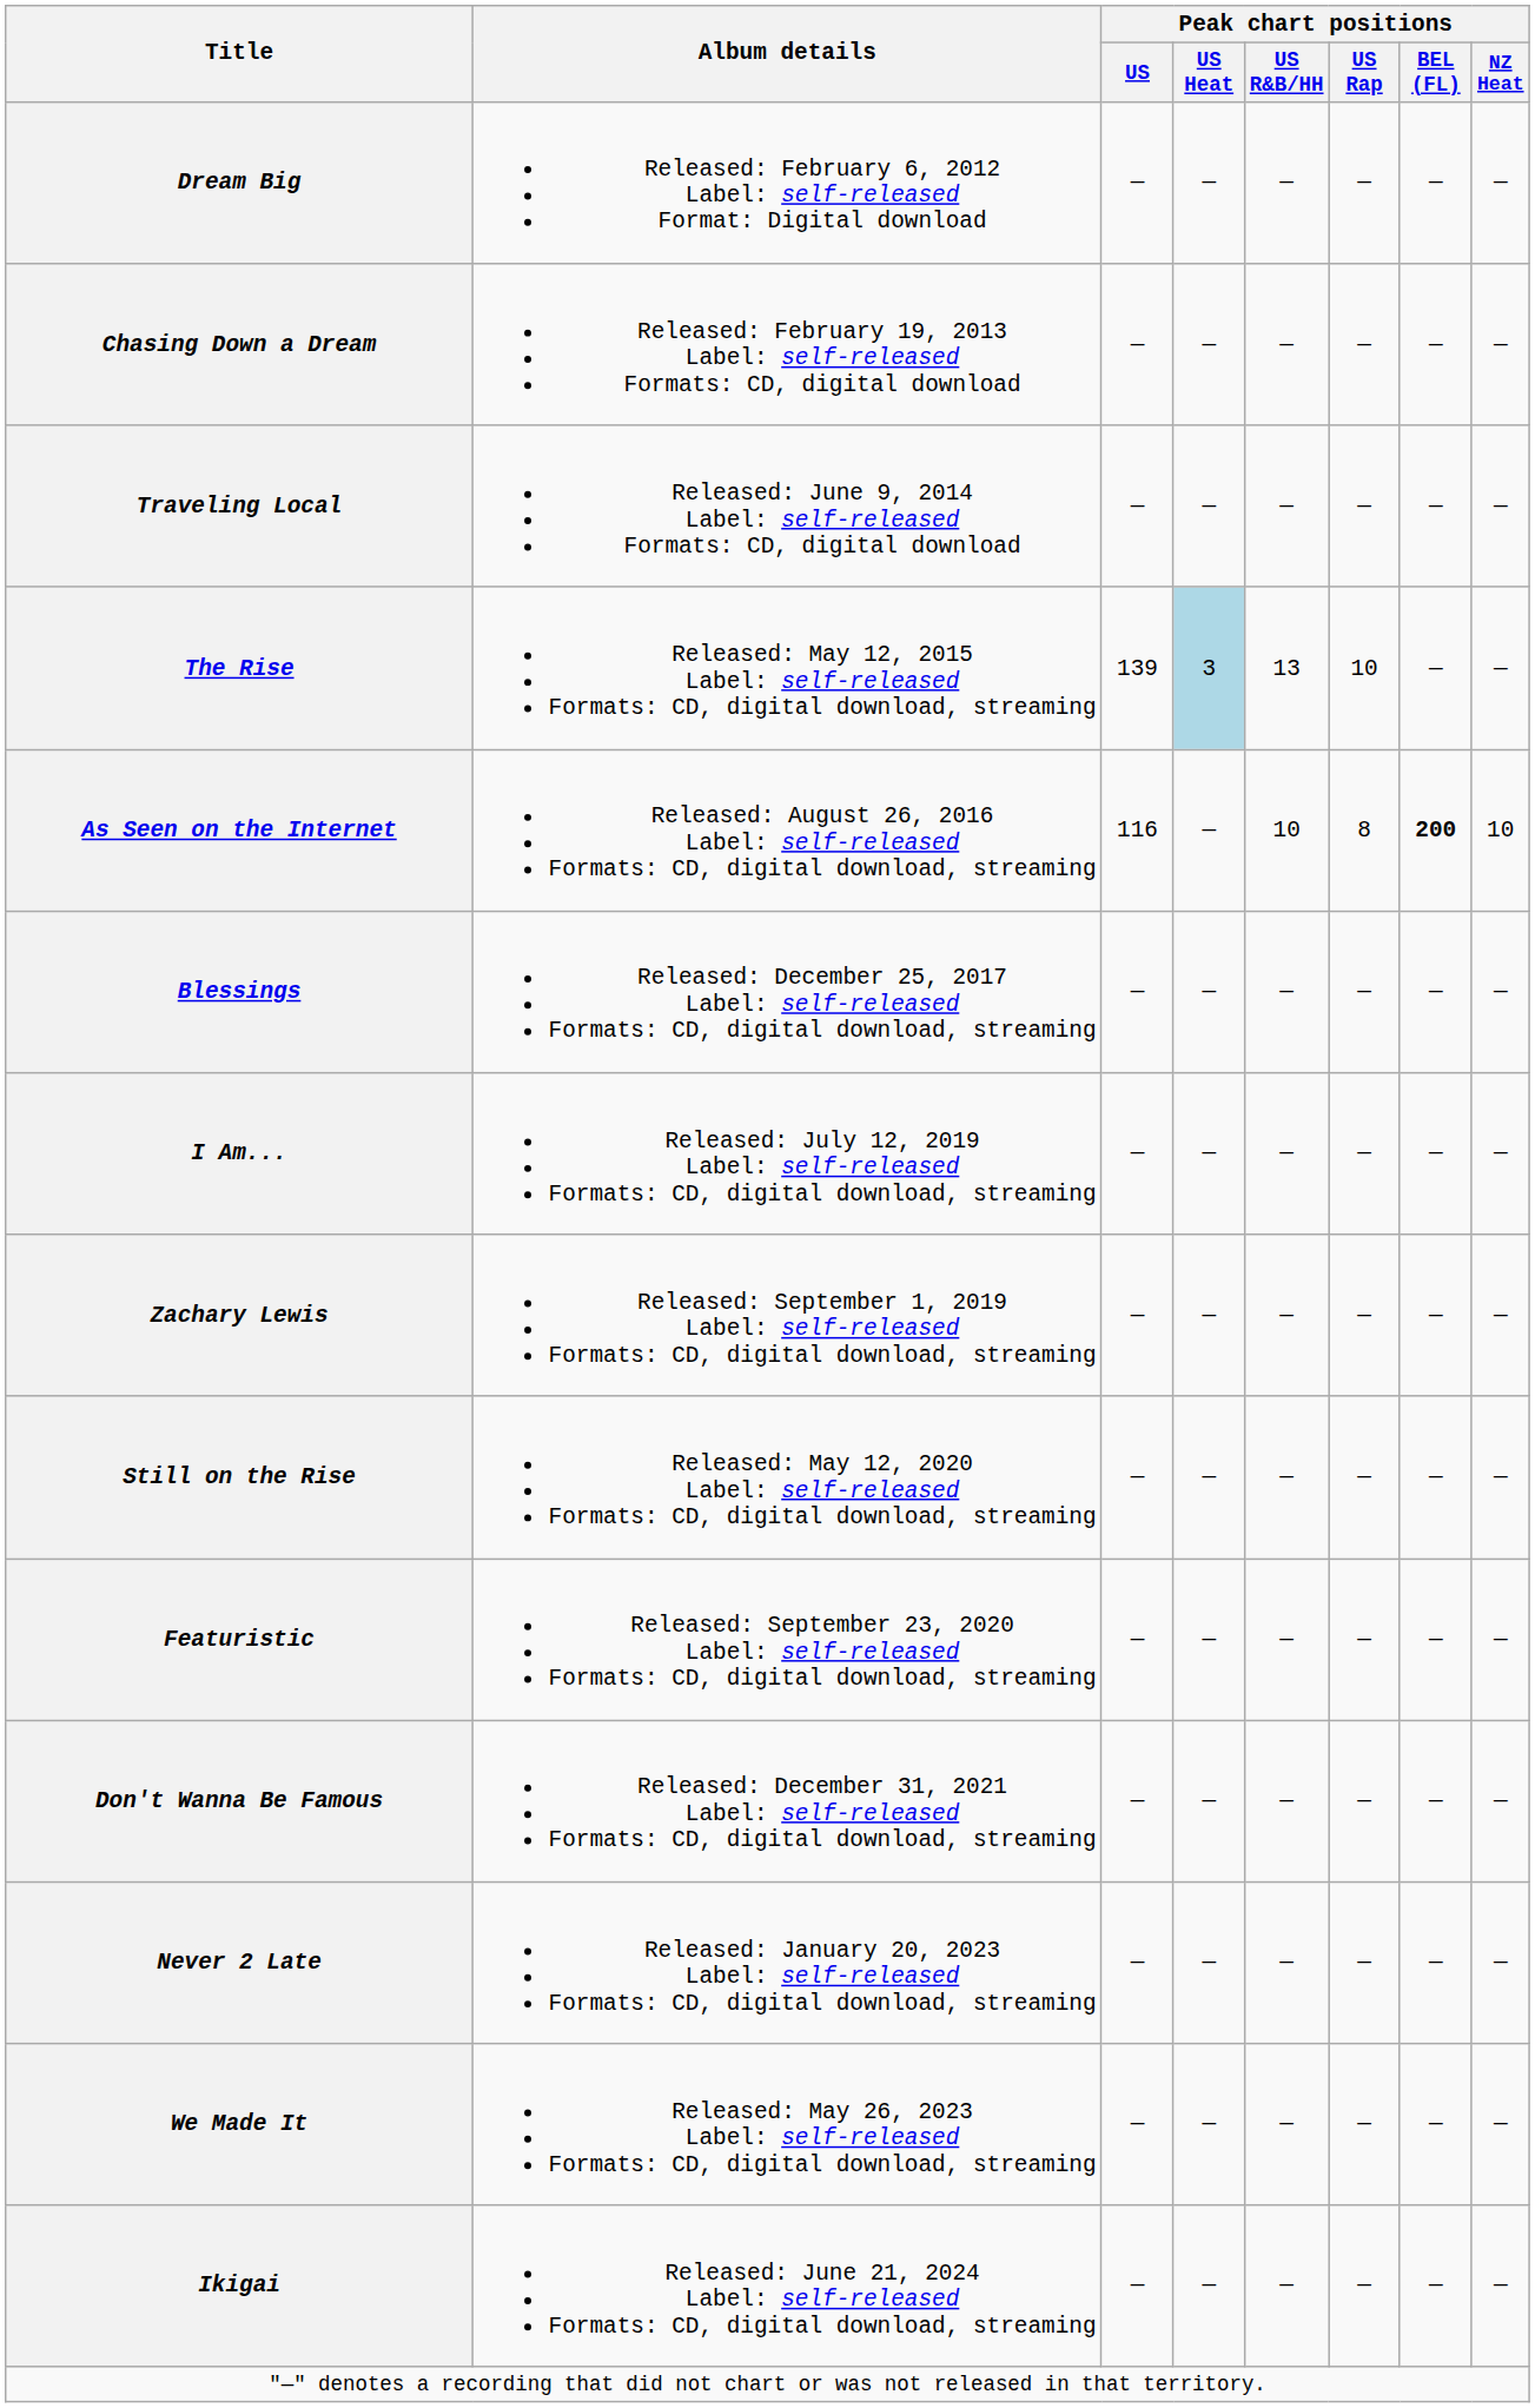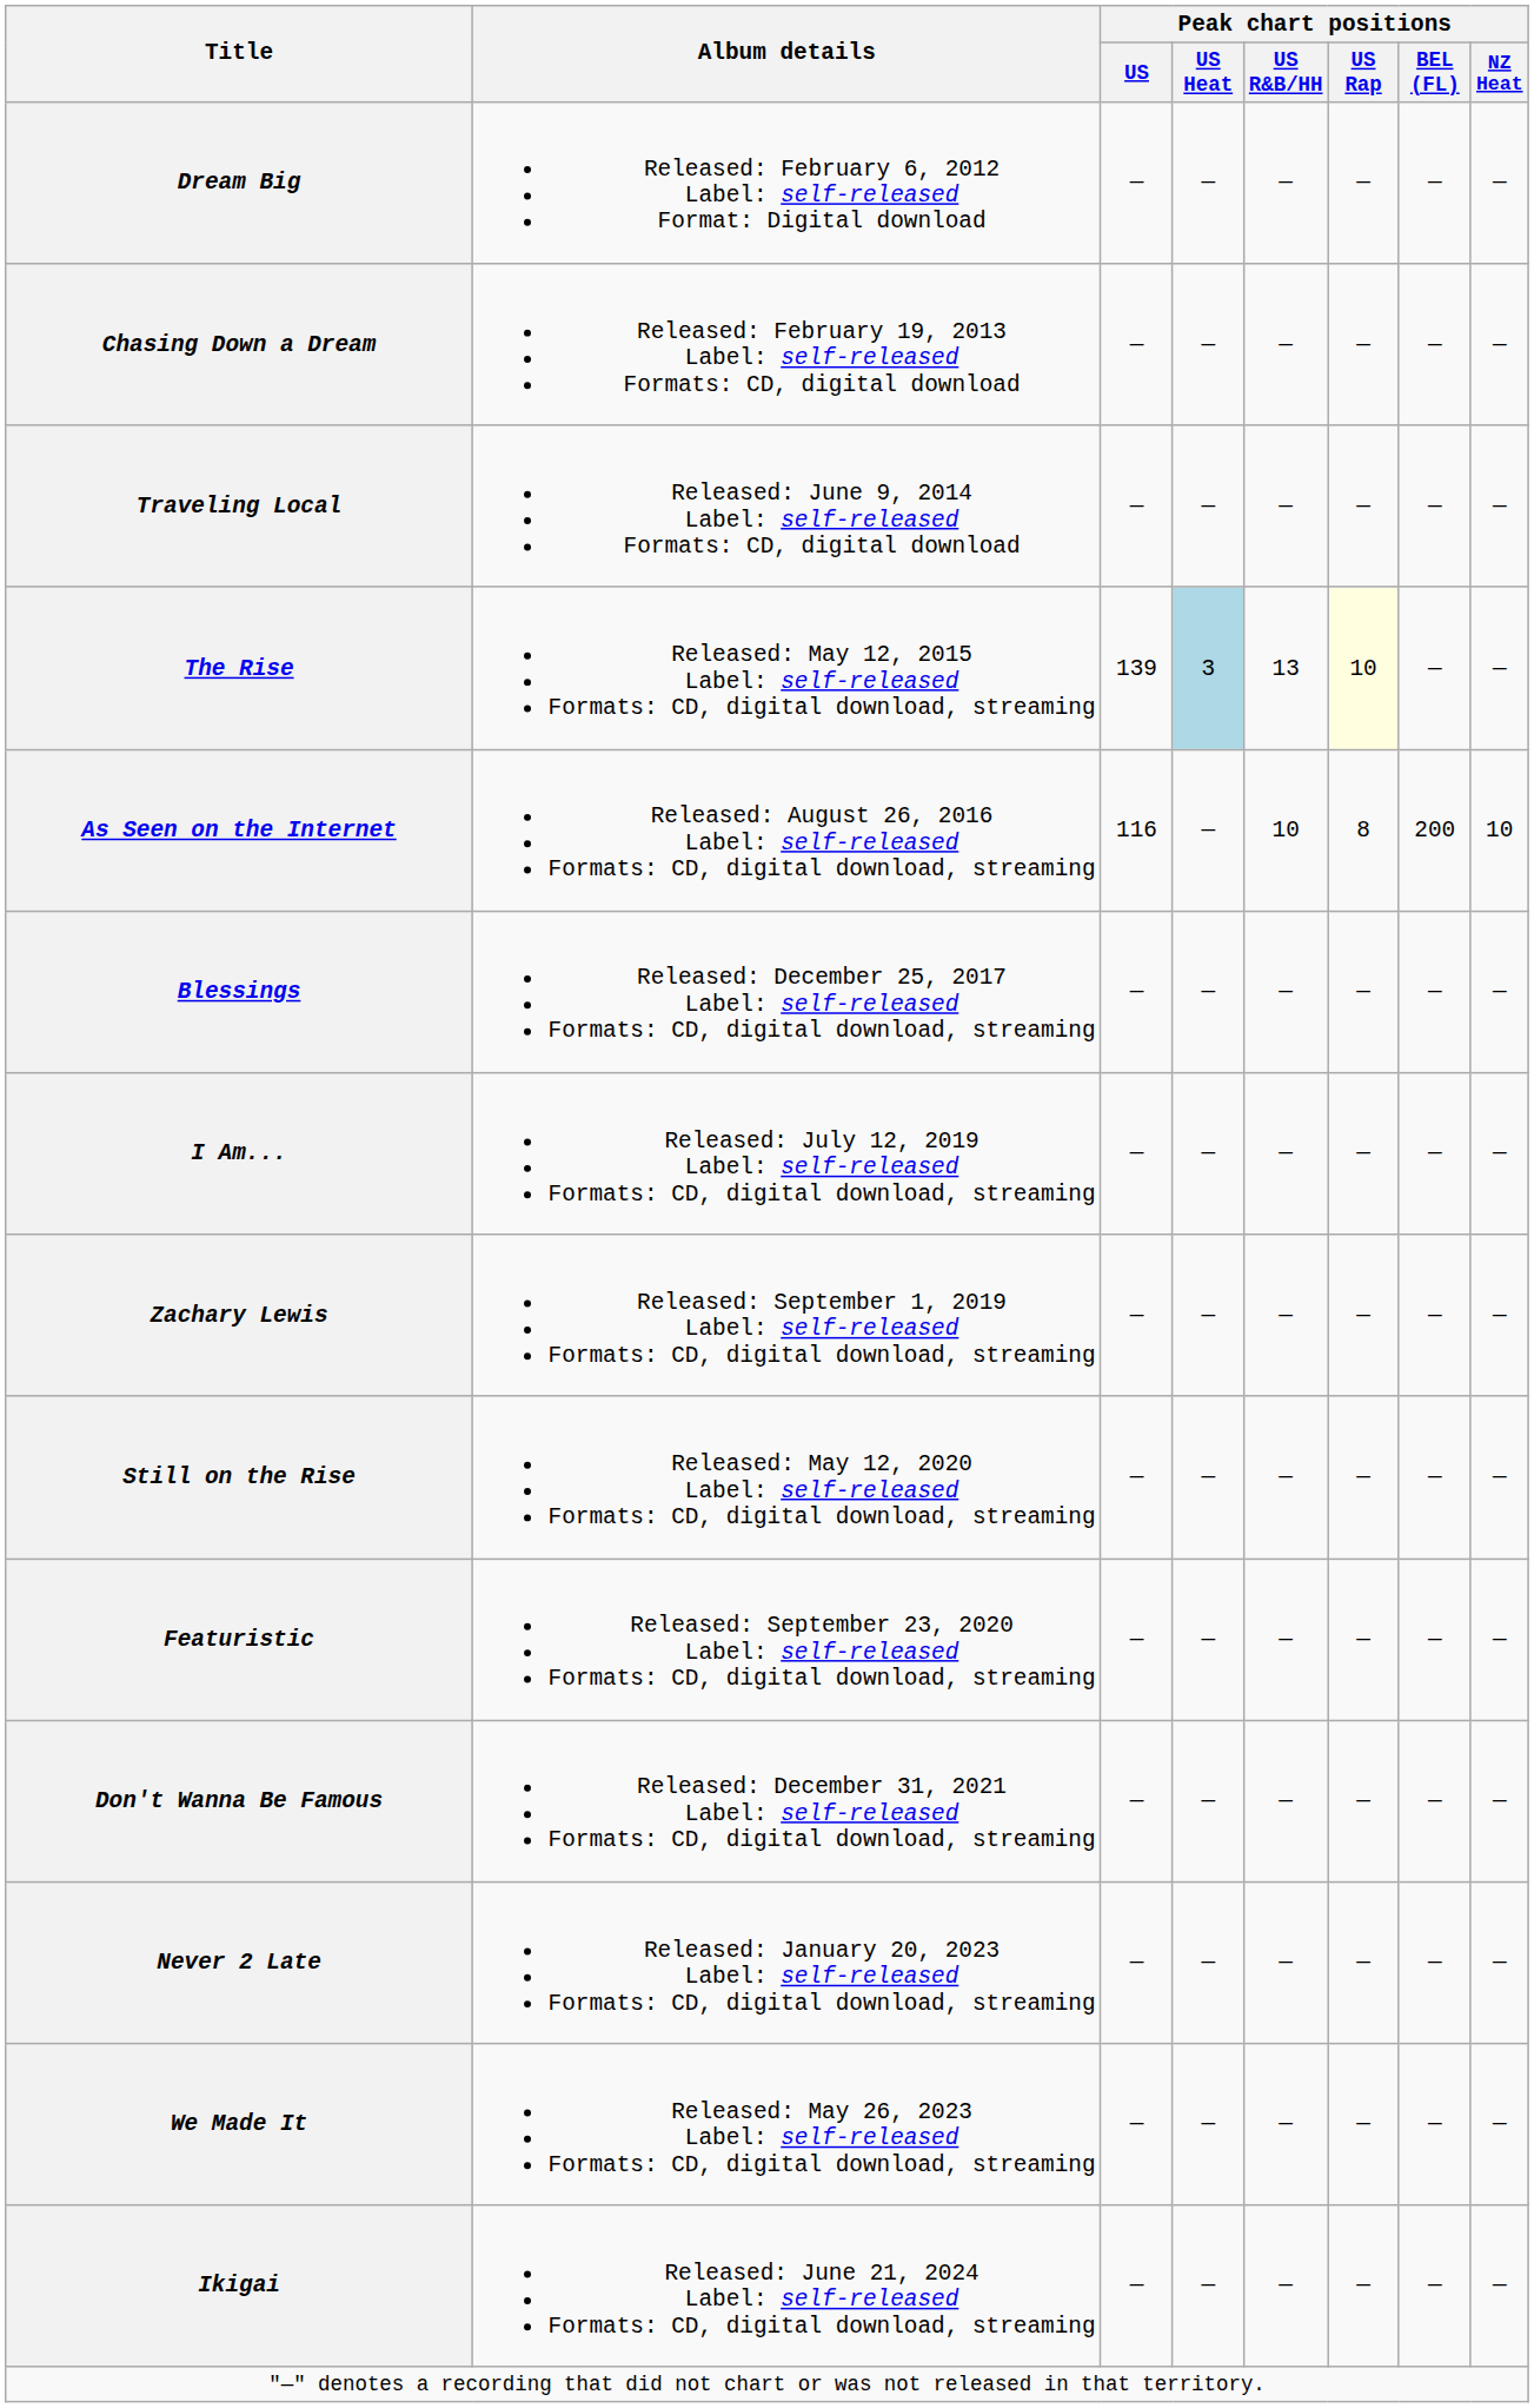The Rise | Peak chart positions / US Rap: no background -> lightyellow background
As Seen on the Internet | Peak chart positions / BEL (FL): bold -> normal
